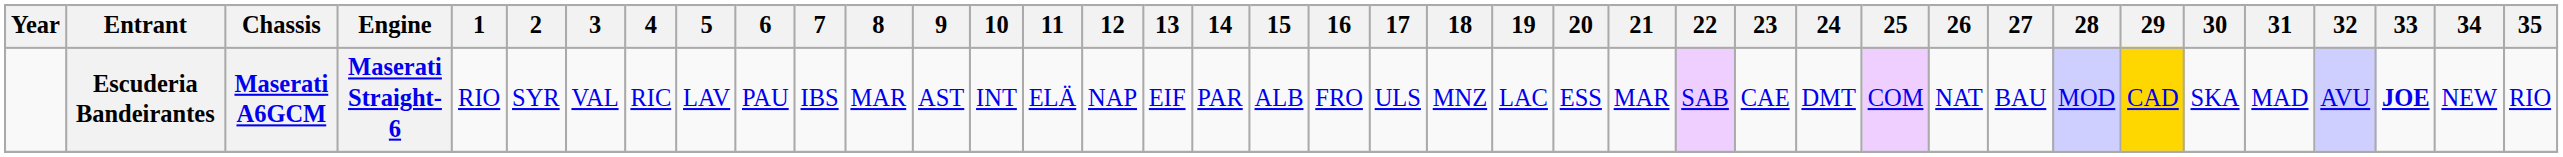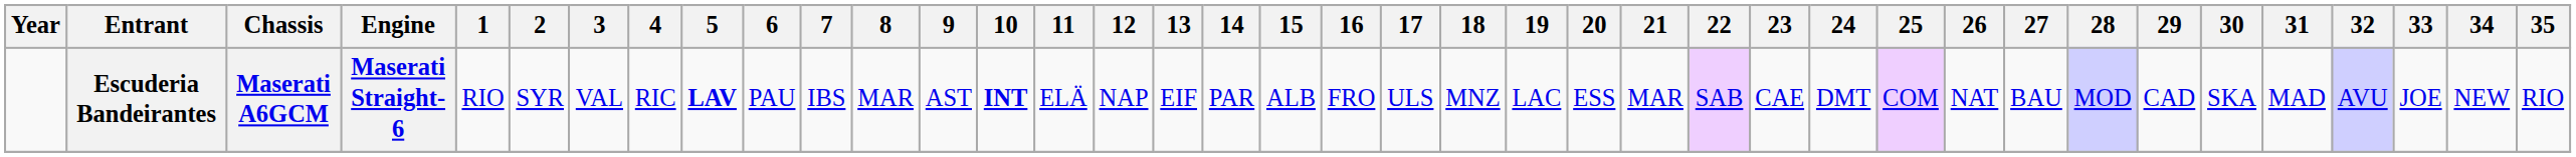Escuderia Bandeirantes | 5: normal -> bold
Escuderia Bandeirantes | 10: normal -> bold
Escuderia Bandeirantes | 29: gold background -> no background
Escuderia Bandeirantes | 33: bold -> normal
